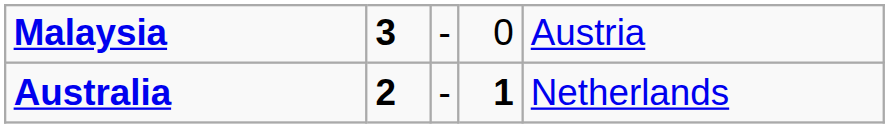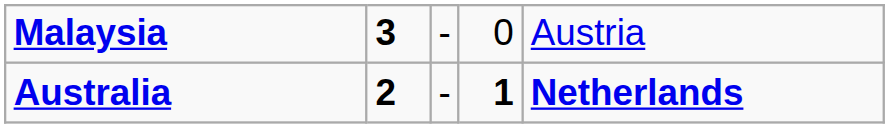Australia | column 5: normal -> bold
